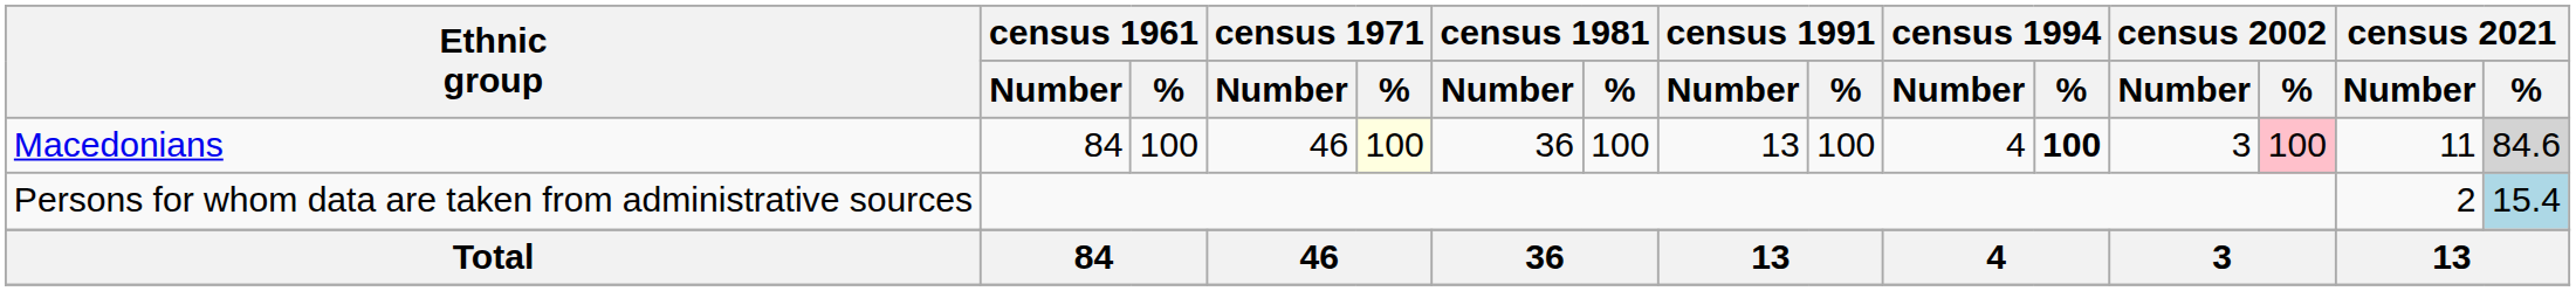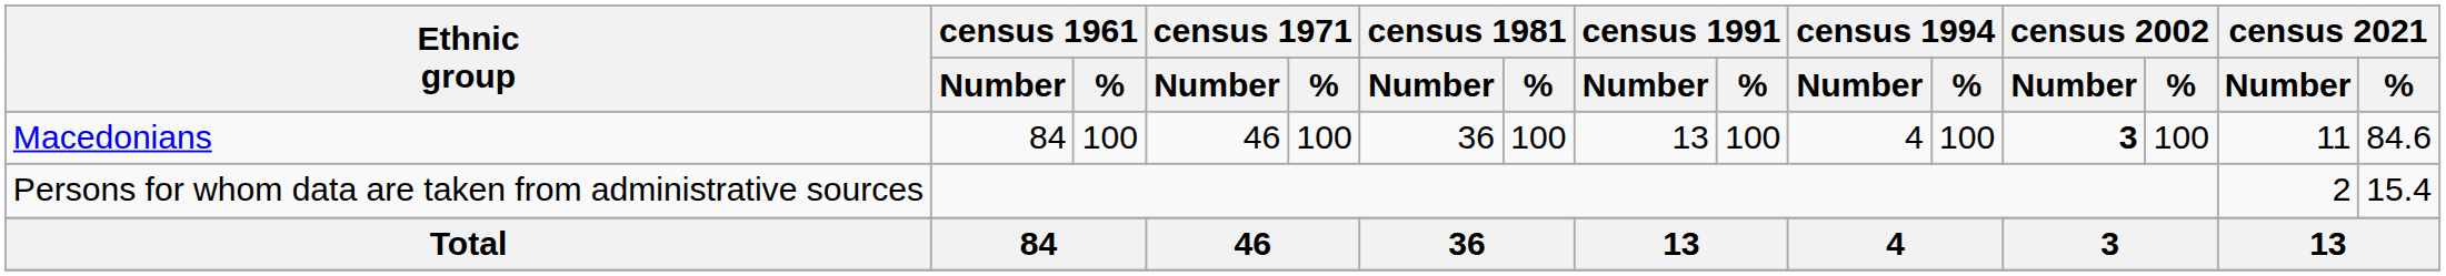Macedonians | census 1971 / %: lightyellow background -> no background
Macedonians | census 1994 / %: bold -> normal
Macedonians | census 2002 / Number: normal -> bold
Macedonians | census 2002 / %: pink background -> no background
Macedonians | census 2021 / %: lightgrey background -> no background
Persons for whom data are taken from administrative sources | census 2021 / %: lightblue background -> no background
